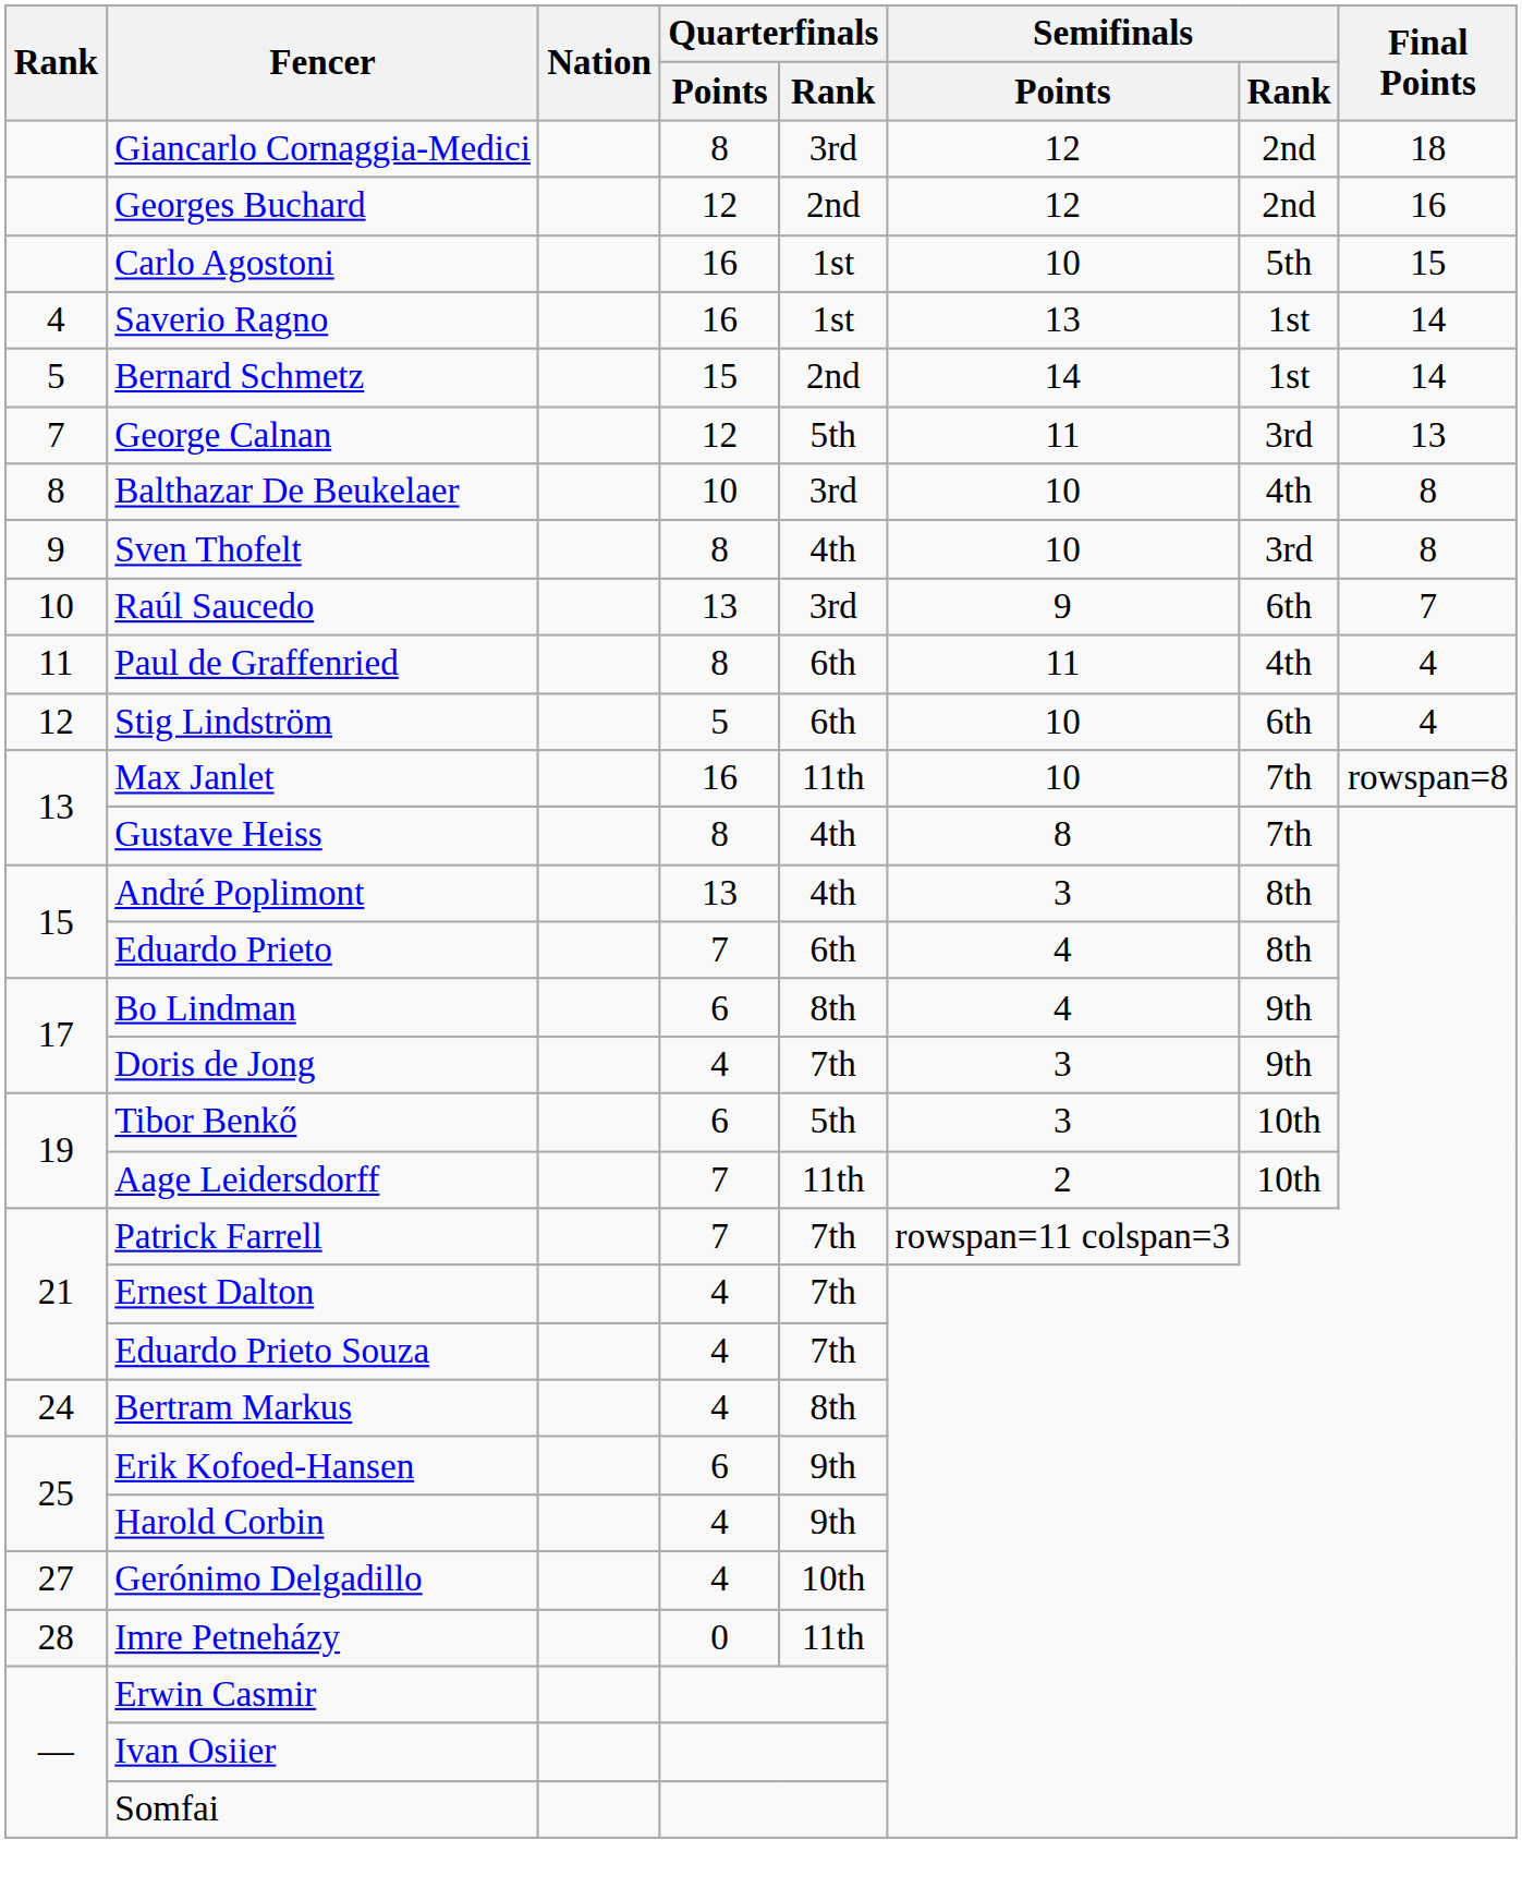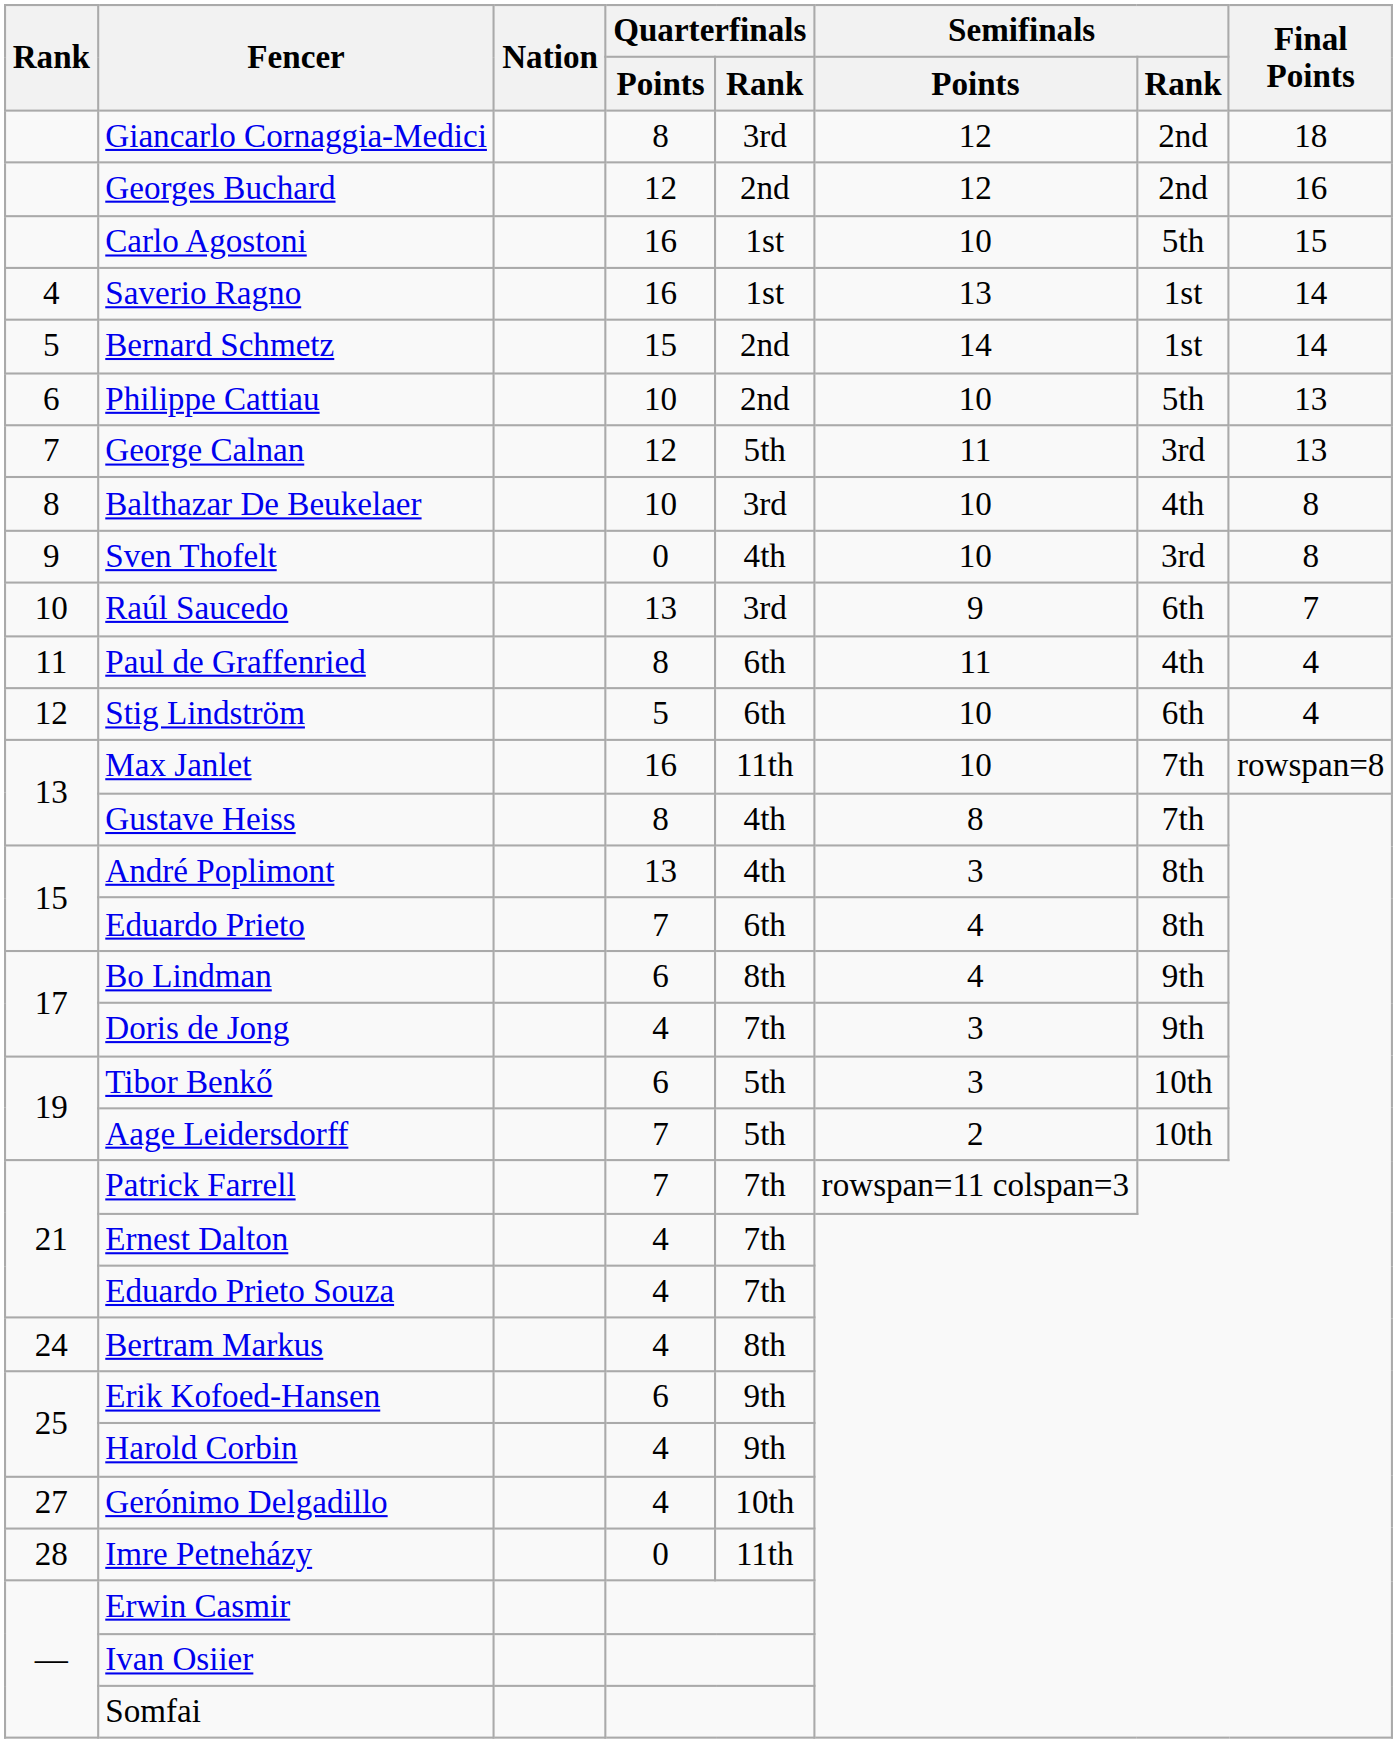+ row: 6 | Philippe Cattiau | 10 | 2nd | 10 | 5th | 13
Sven Thofelt | Quarterfinals / Points: 8 -> 0
Aage Leidersdorff | Quarterfinals / Rank: 11th -> 5th
